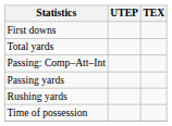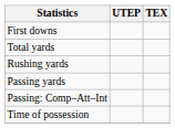rows swapped: Rushing yards <-> Passing: Comp–Att–Int
